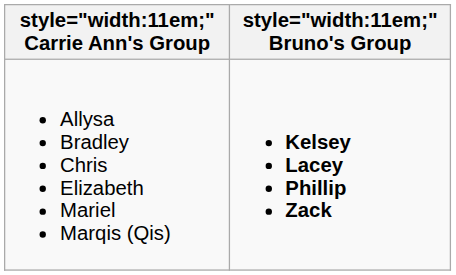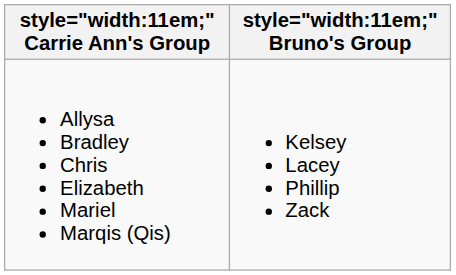Allysa Bradley Chris Elizabeth Mariel Marqis (Qis) | style="width:11em;" Bruno's Group: bold -> normal
